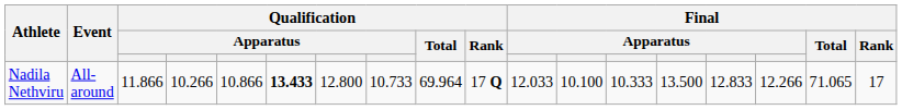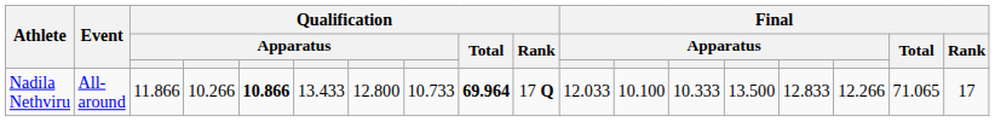row 4 | column 5: normal -> bold
row 4 | column 6: bold -> normal
row 4 | Qualification / Total: normal -> bold
